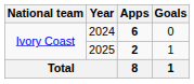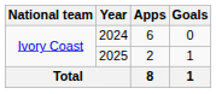2024 | Apps: bold -> normal
2025 | Apps: bold -> normal
